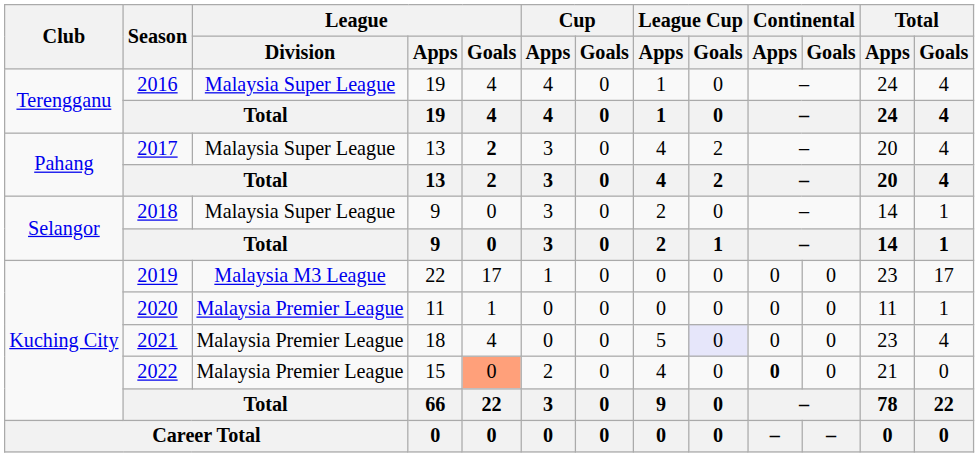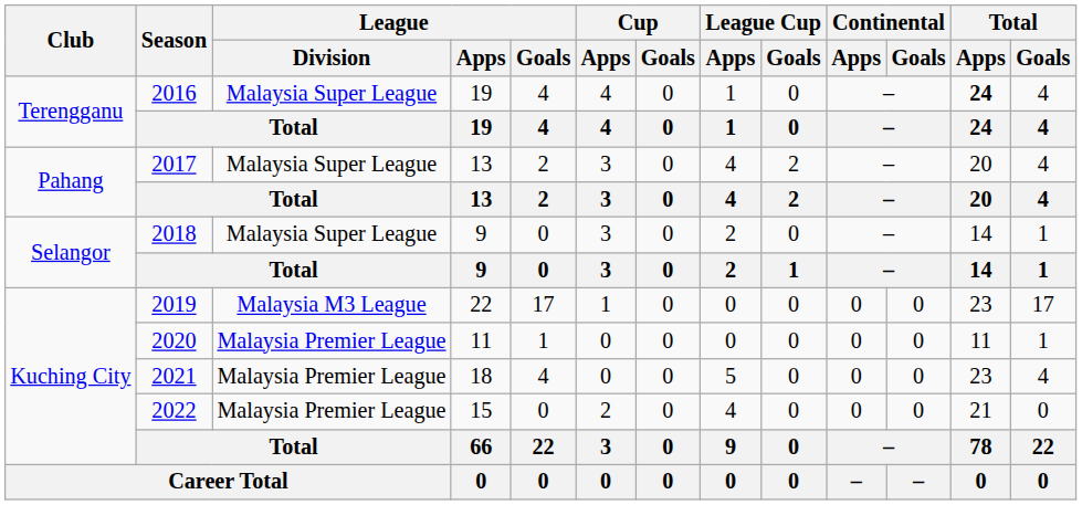2016 | Total / Apps: normal -> bold
2017 | League / Goals: bold -> normal
2021 | League Cup / Goals: lavender background -> no background
2022 | League / Goals: lightsalmon background -> no background
2022 | Continental / Apps: bold -> normal
